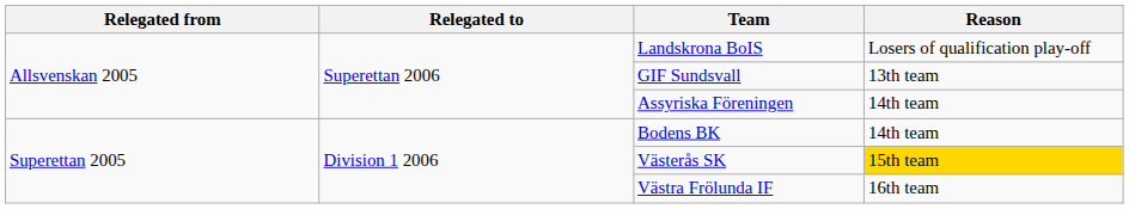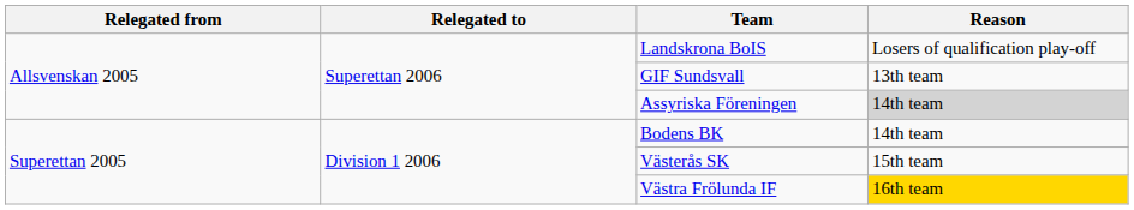Assyriska Föreningen | Reason: no background -> lightgrey background
Västerås SK | Reason: gold background -> no background
Västra Frölunda IF | Reason: no background -> gold background
